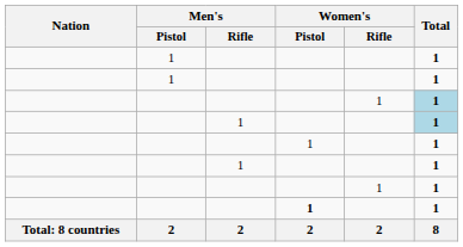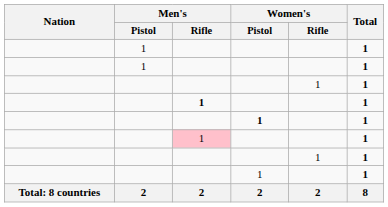row 5 | Total: lightblue background -> no background
row 6 | Men's / Rifle: normal -> bold
row 6 | Total: lightblue background -> no background
row 7 | Women's / Pistol: normal -> bold
row 8 | Men's / Rifle: no background -> pink background
row 10 | Women's / Pistol: bold -> normal
